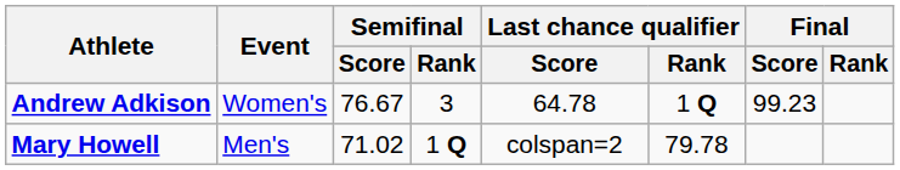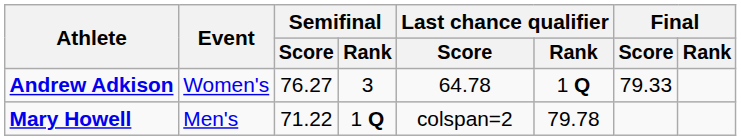Andrew Adkison | Semifinal / Score: 76.67 -> 76.27
Andrew Adkison | Final / Score: 99.23 -> 79.33
Mary Howell | Semifinal / Score: 71.02 -> 71.22
